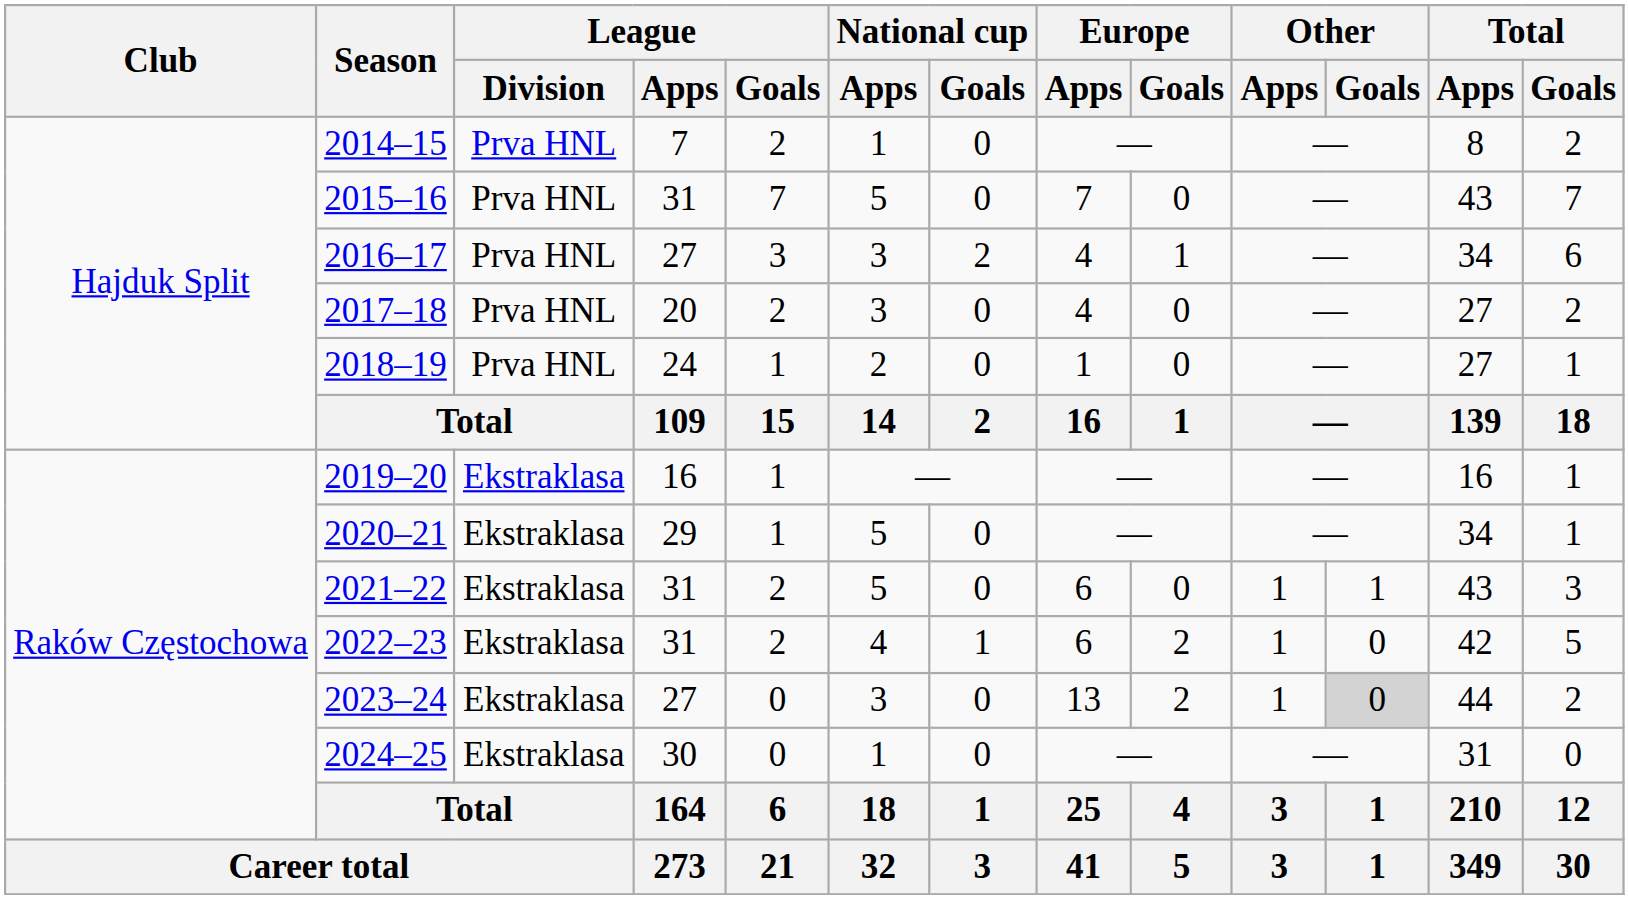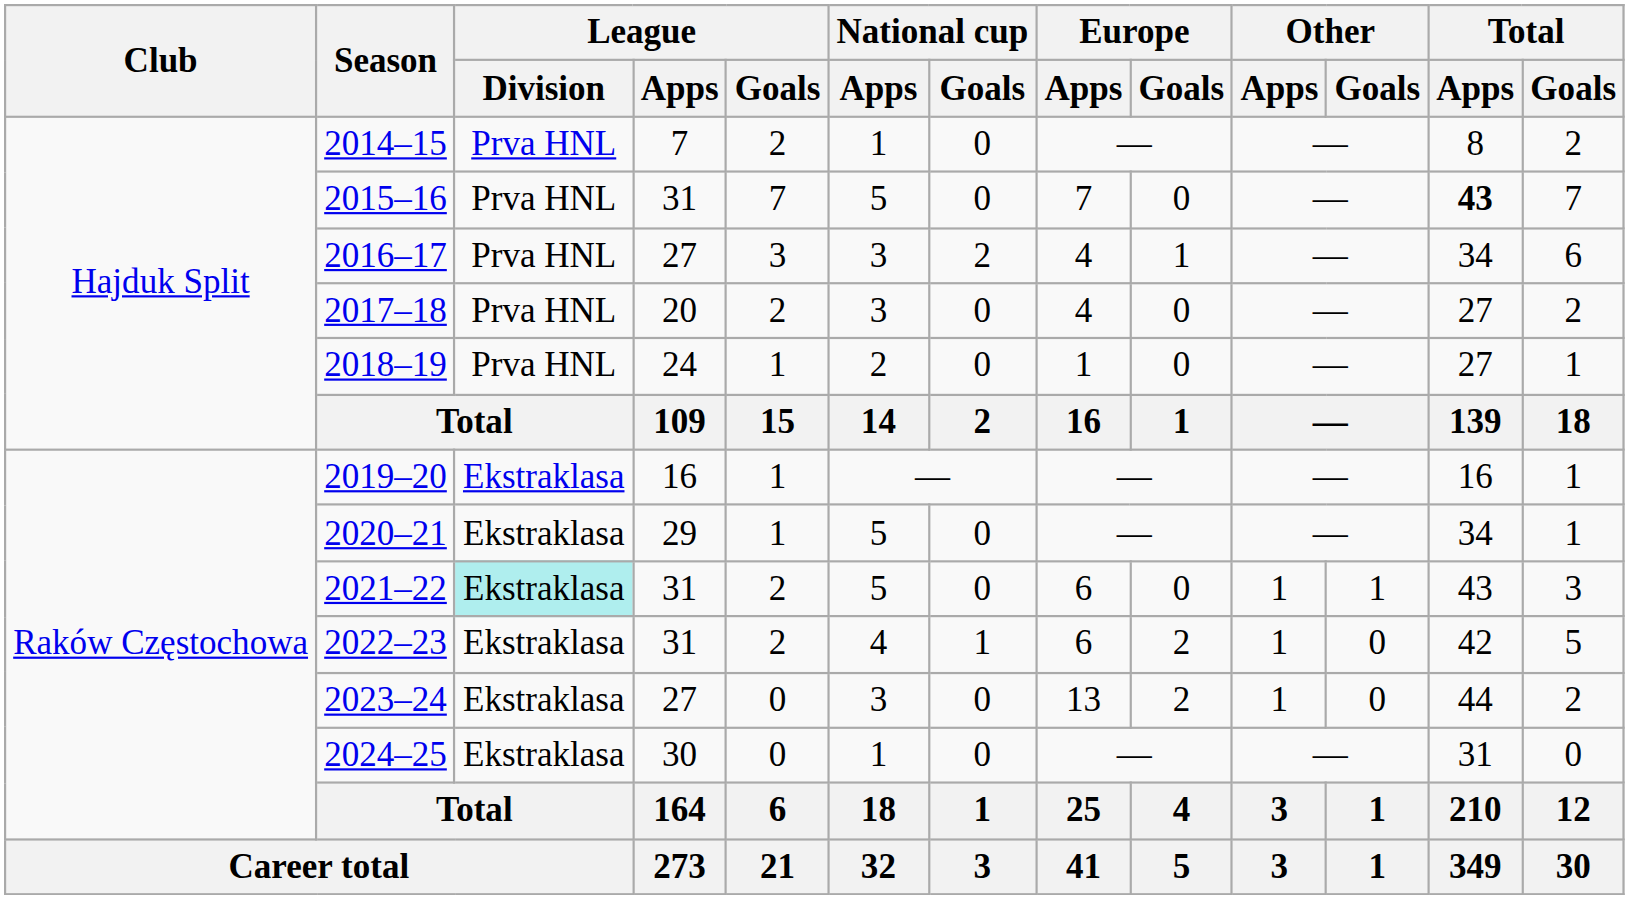2015–16 | Total / Apps: normal -> bold
2021–22 | League / Division: no background -> paleturquoise background
2023–24 | Other / Goals: lightgrey background -> no background
